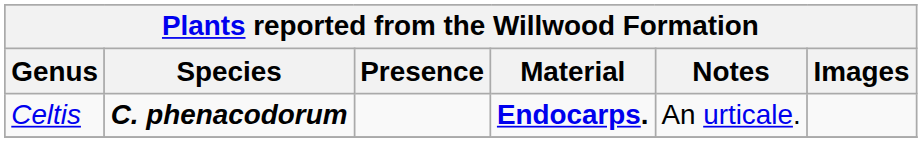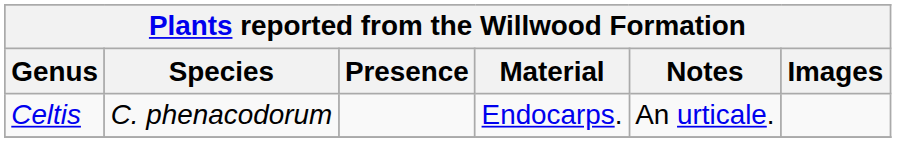Celtis | Species: bold -> normal
Celtis | Material: bold -> normal
